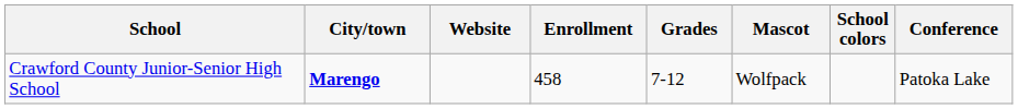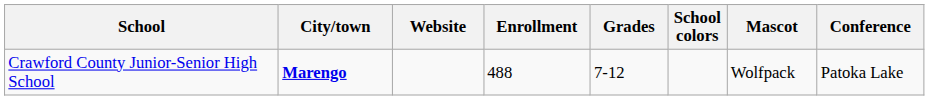columns swapped: Mascot <-> School colors
Crawford County Junior-Senior High School | Enrollment: 458 -> 488
